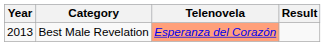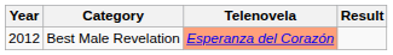Best Male Revelation | Year: 2013 -> 2012
